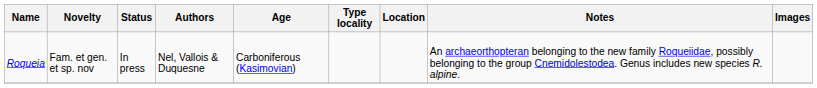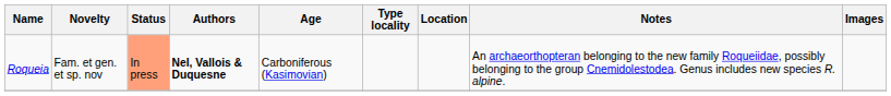Roqueia | Status: no background -> lightsalmon background
Roqueia | Authors: normal -> bold
